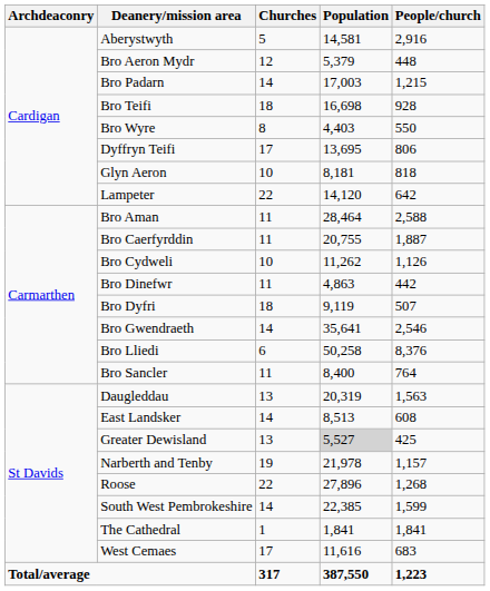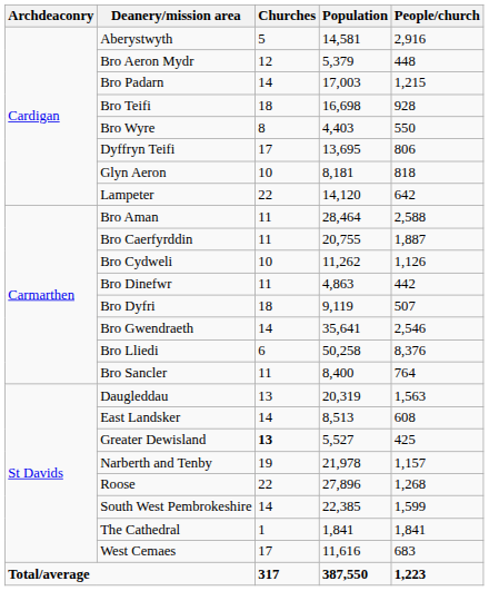Greater Dewisland | Churches: normal -> bold
Greater Dewisland | Population: lightgrey background -> no background
